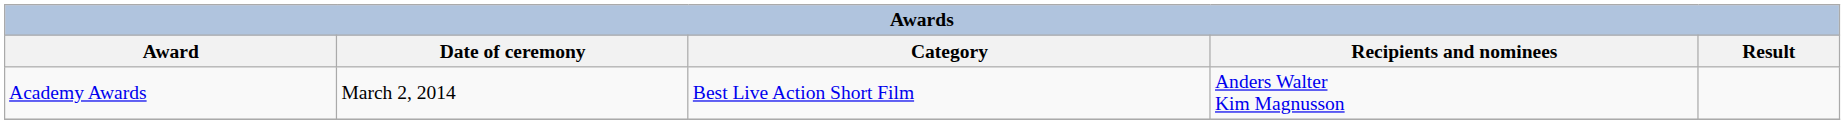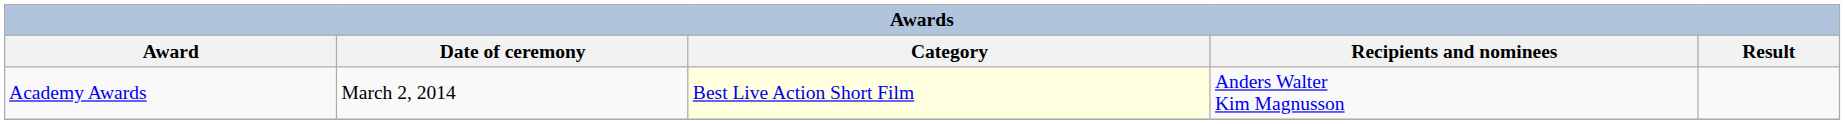Academy Awards | Category: no background -> lightyellow background
